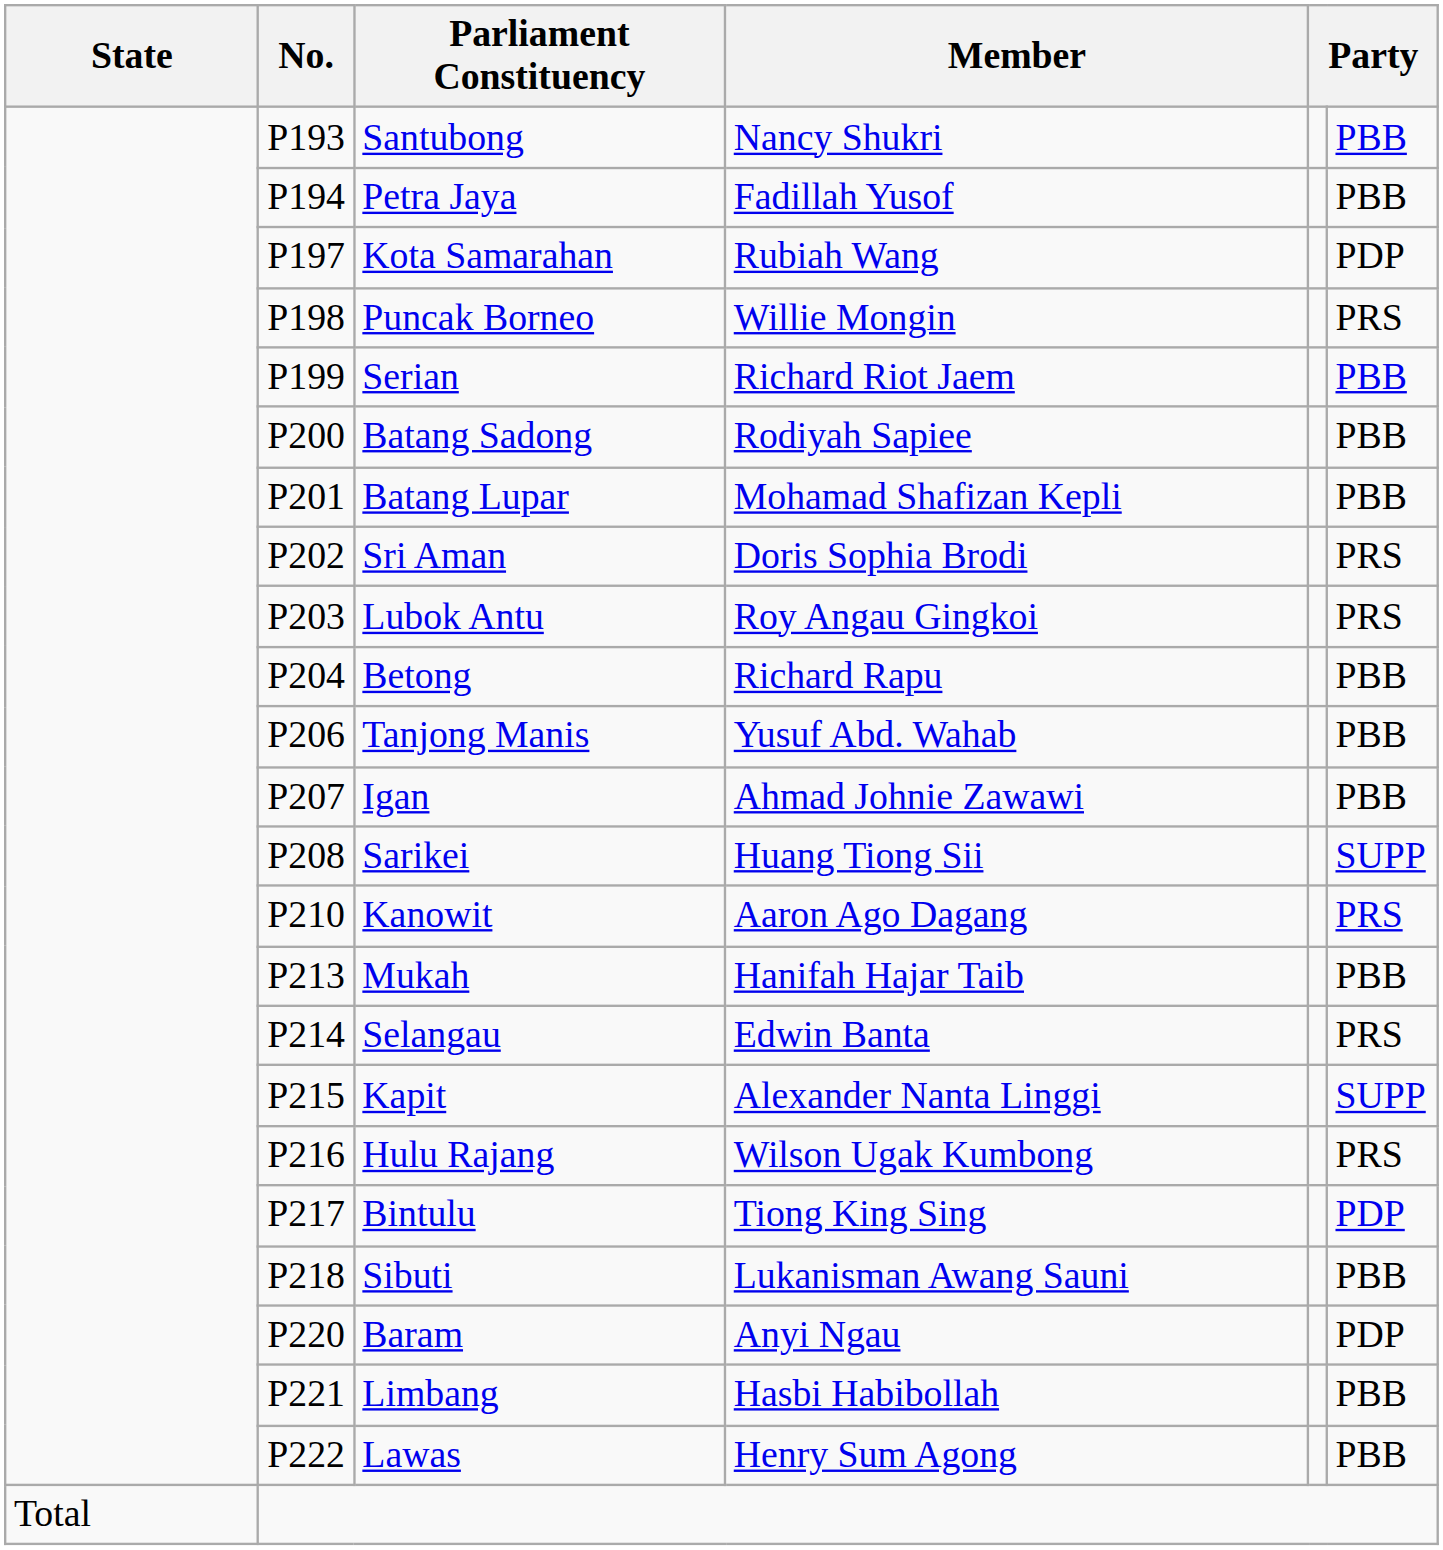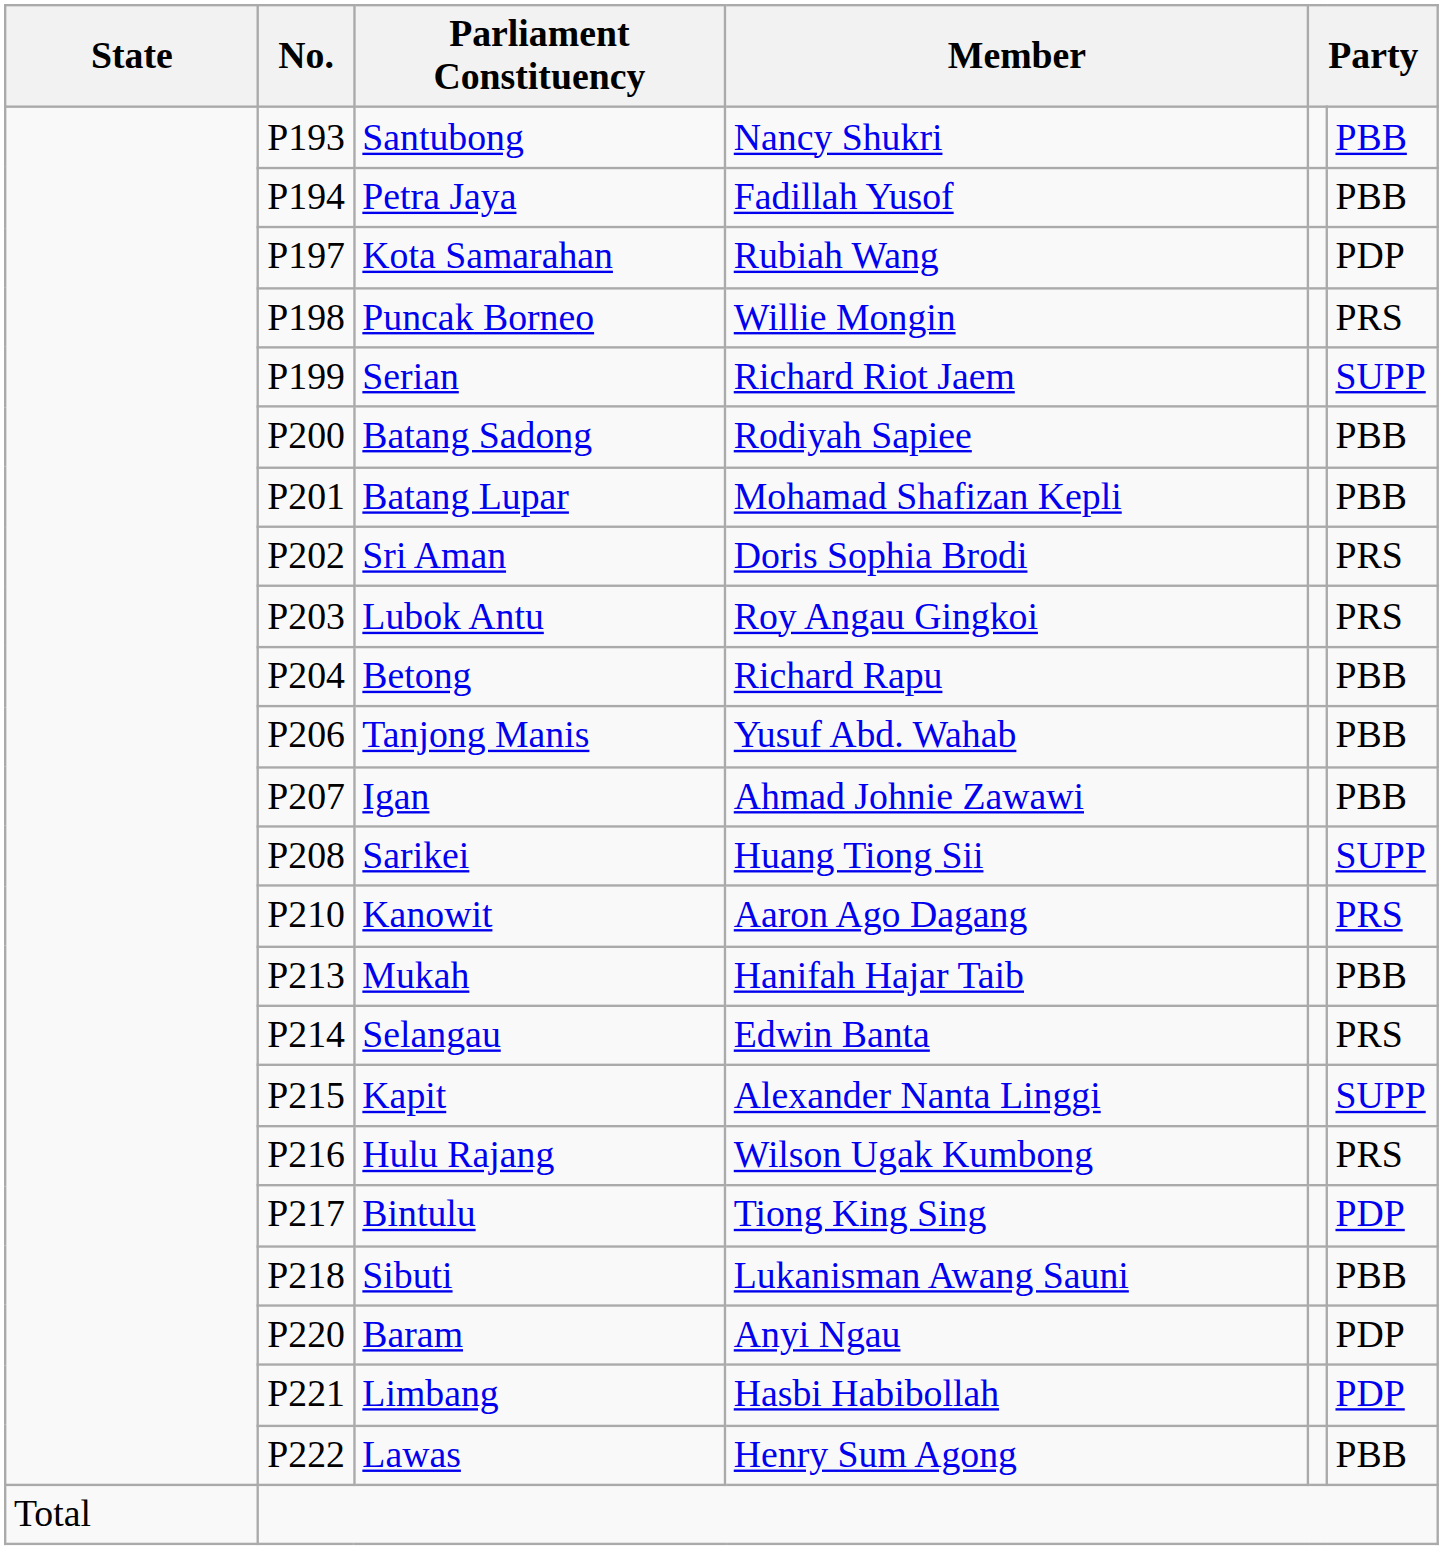Serian | column 6: PBB -> SUPP
Limbang | column 6: PBB -> PDP
